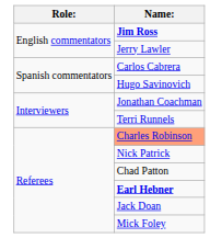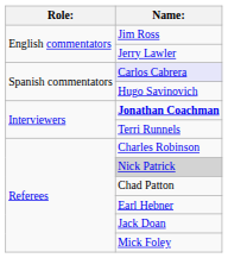Jim Ross | Name:: bold -> normal
Carlos Cabrera | Name:: no background -> lavender background
Jonathan Coachman | Name:: normal -> bold
Charles Robinson | Name:: lightsalmon background -> no background
Nick Patrick | Name:: no background -> lightgrey background
Earl Hebner | Name:: bold -> normal
